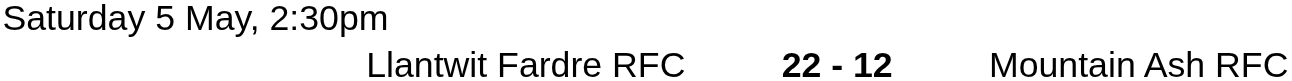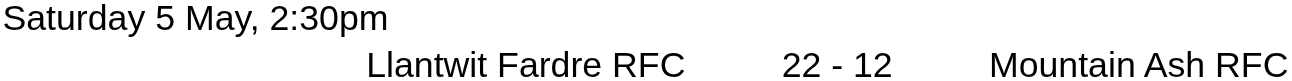Llantwit Fardre RFC | column 2: bold -> normal
